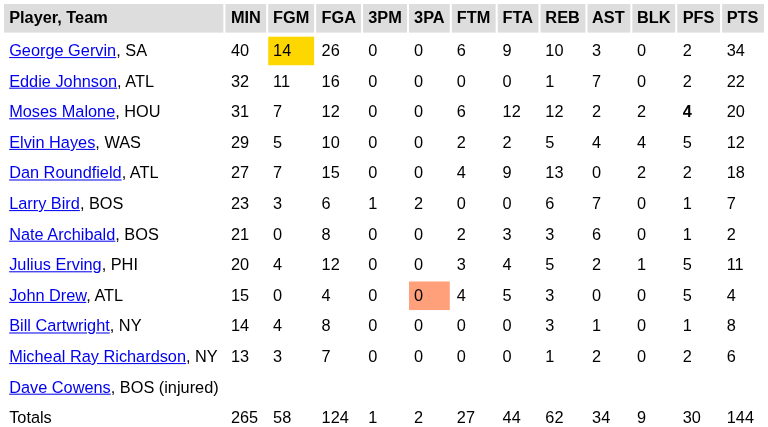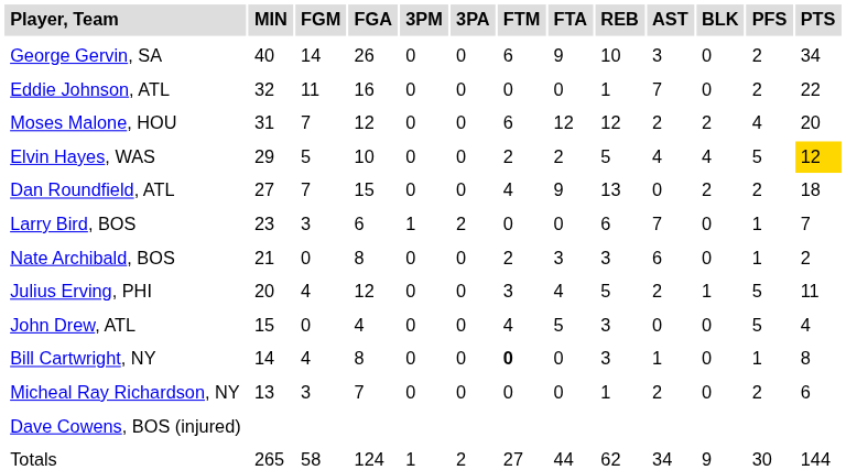George Gervin, SA | FGM: gold background -> no background
Moses Malone, HOU | PFS: bold -> normal
Elvin Hayes, WAS | PTS: no background -> gold background
John Drew, ATL | 3PA: lightsalmon background -> no background
Bill Cartwright, NY | FTM: normal -> bold
